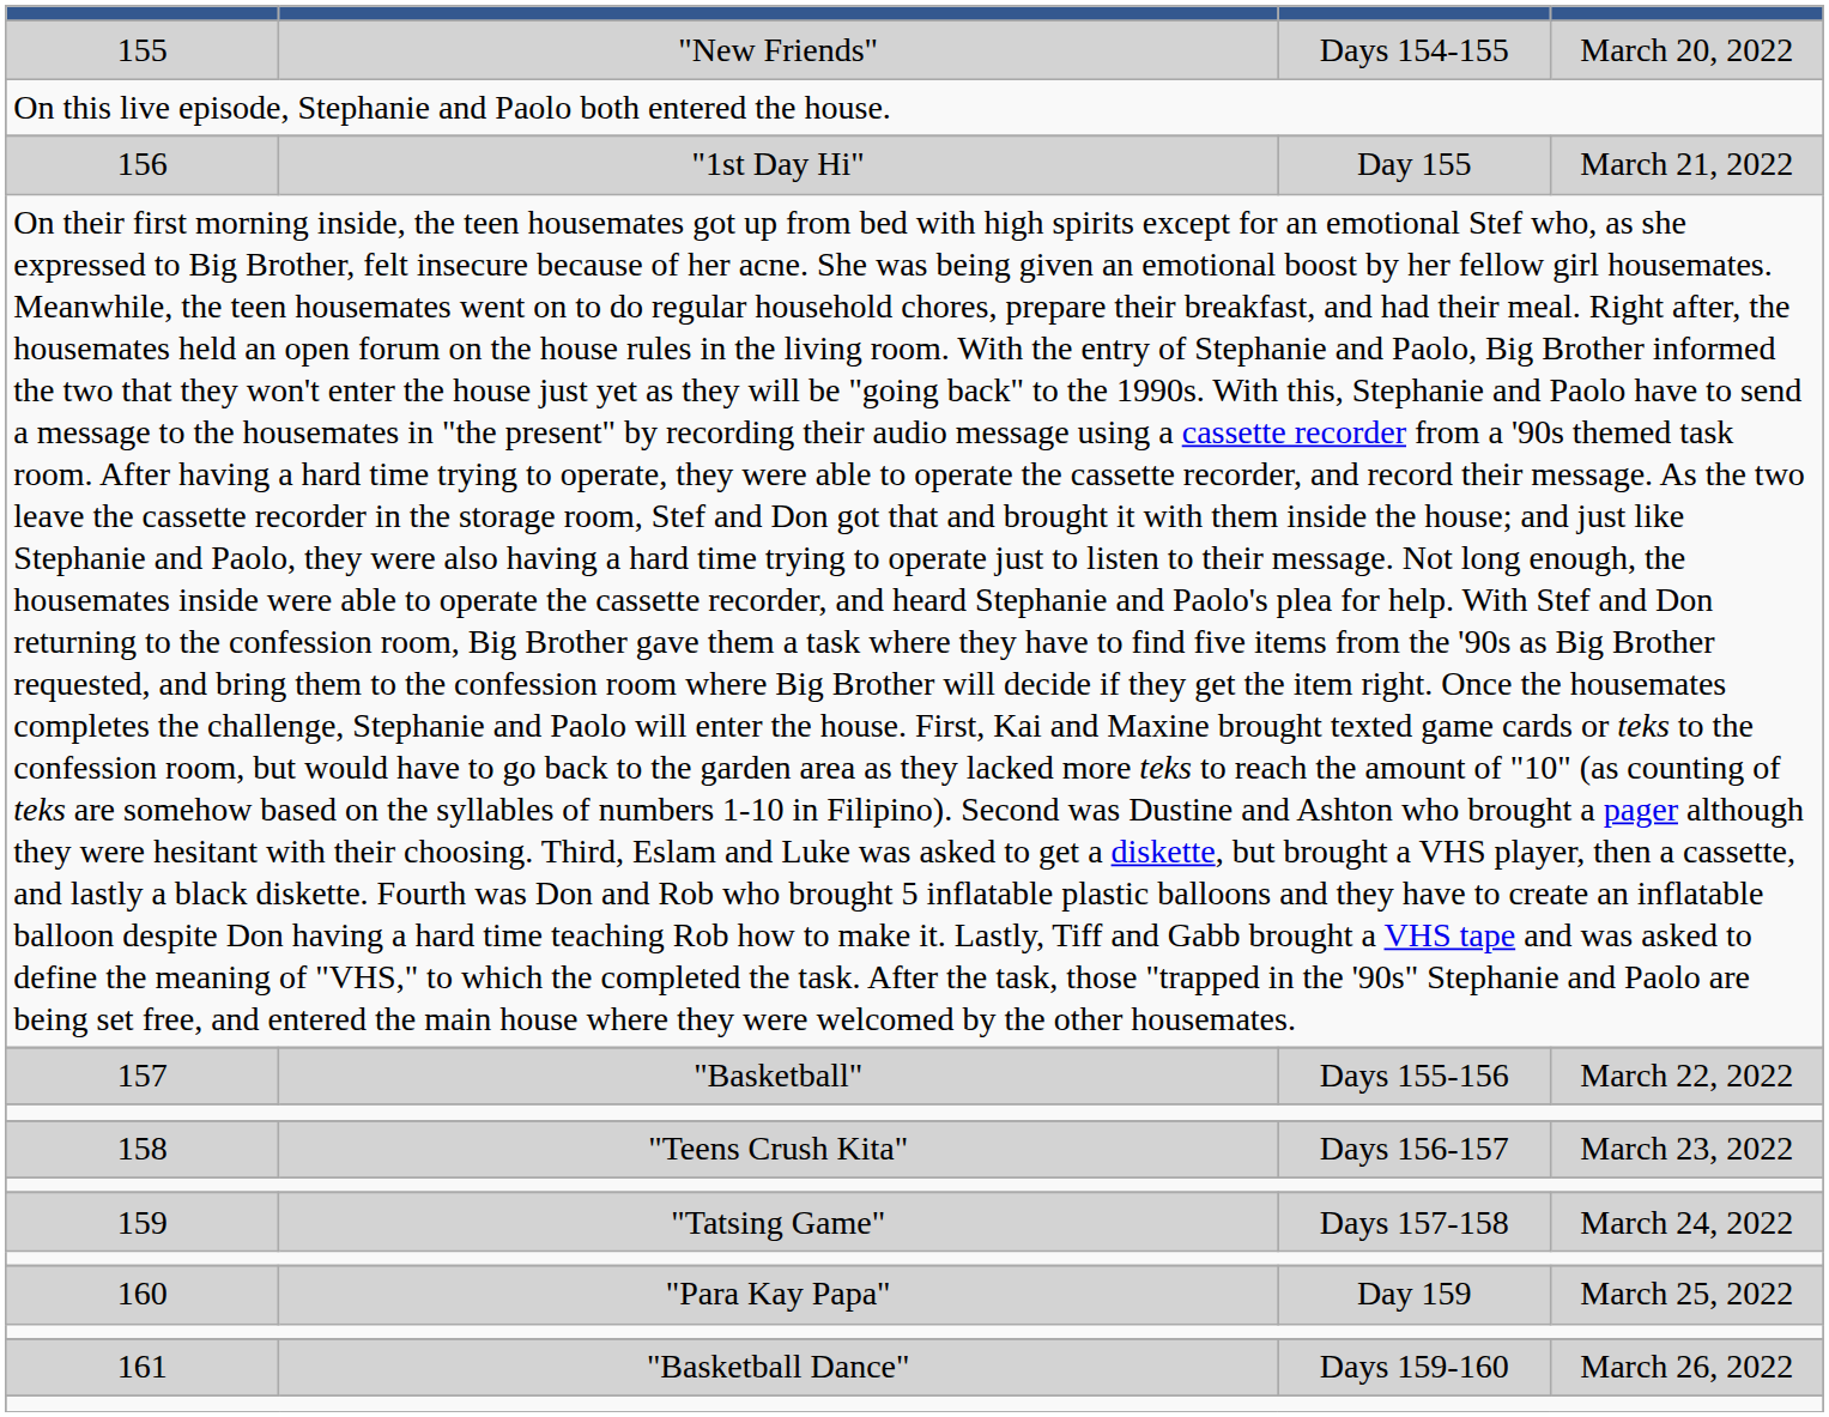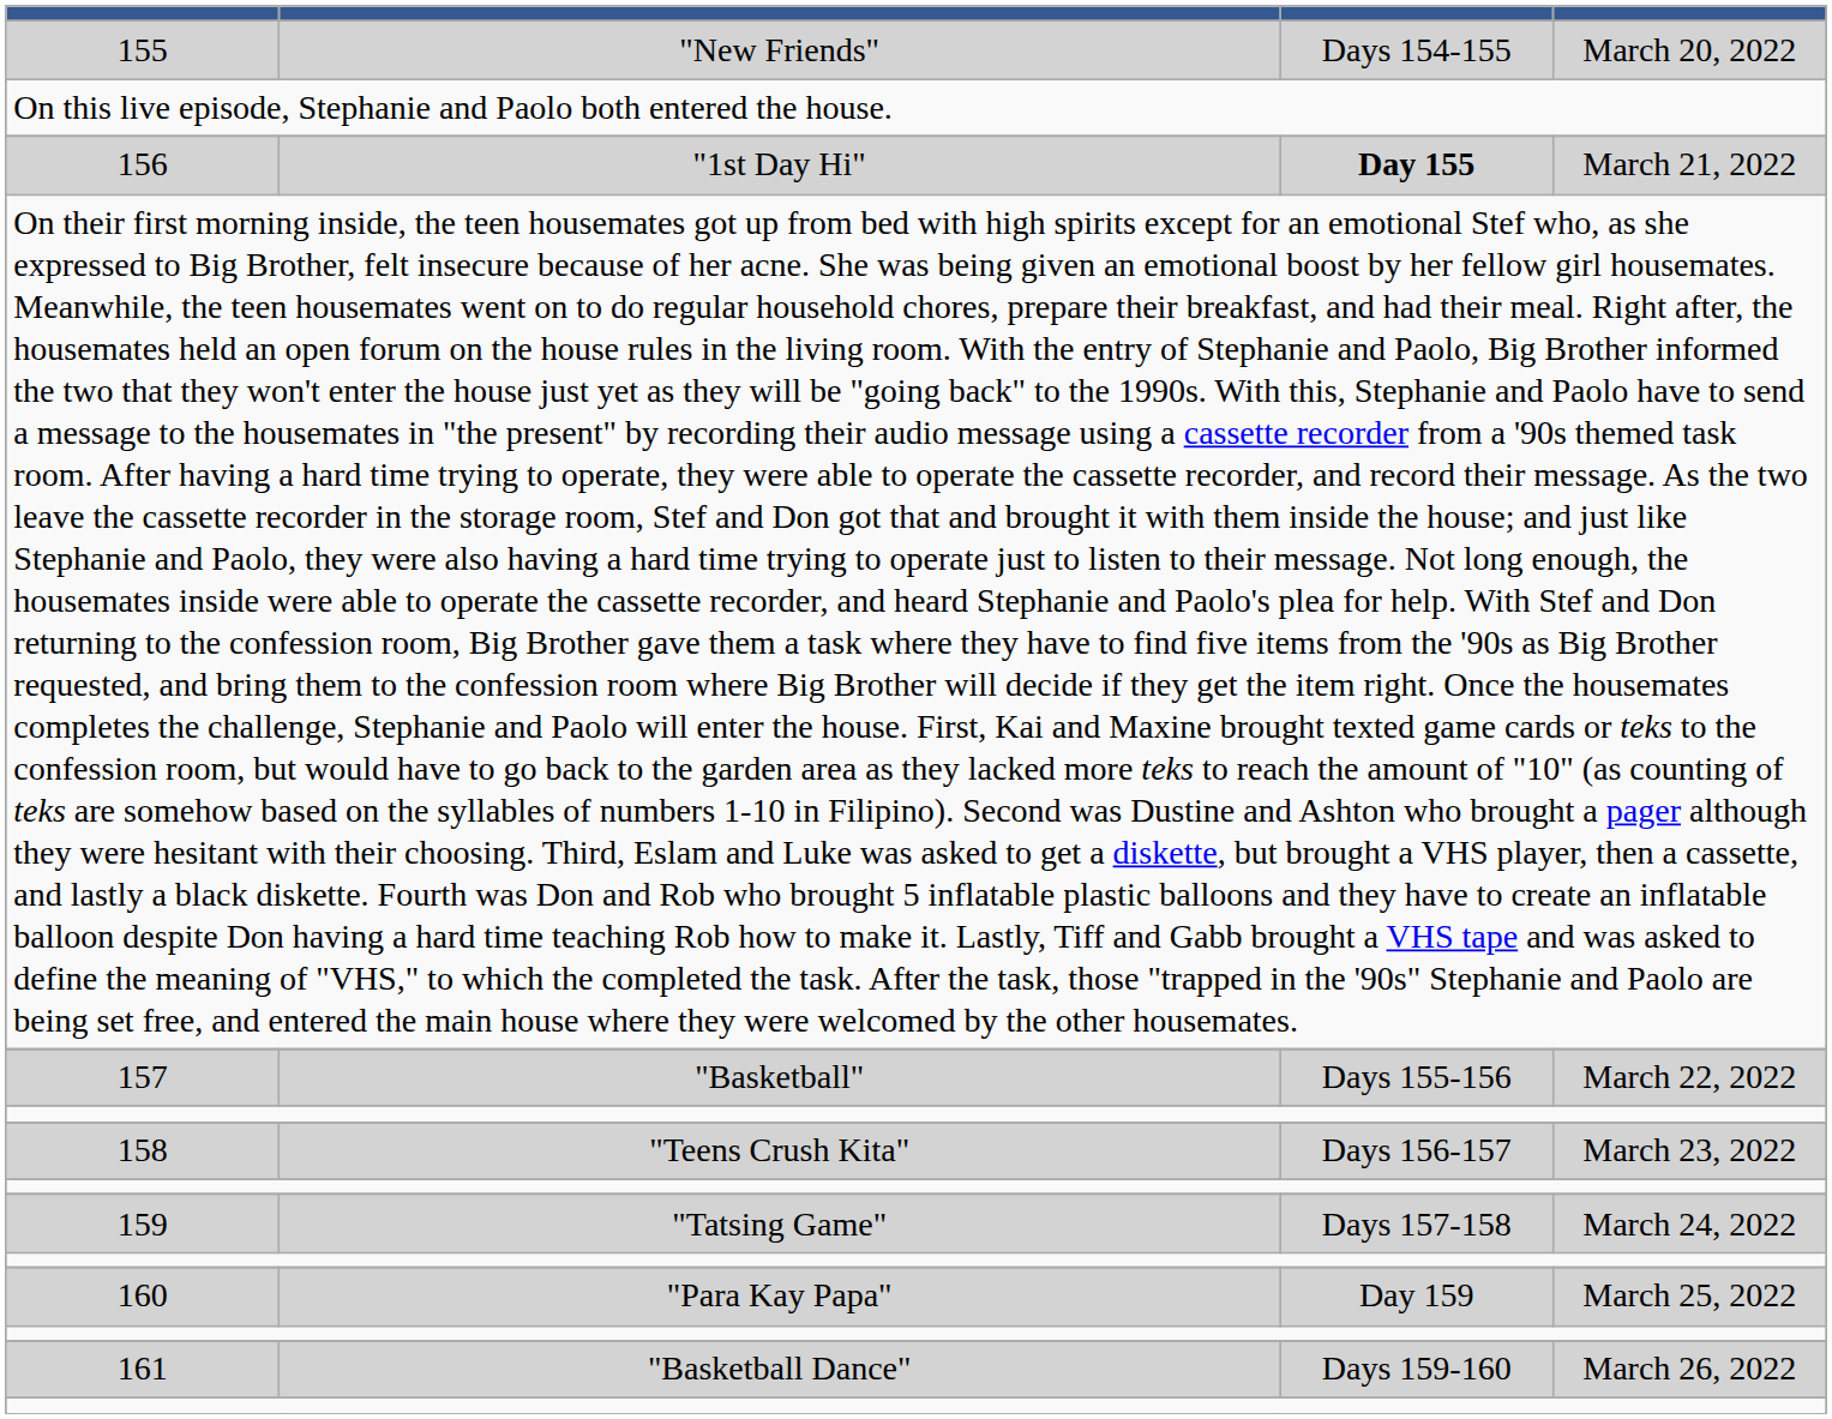156 | column 3: normal -> bold
